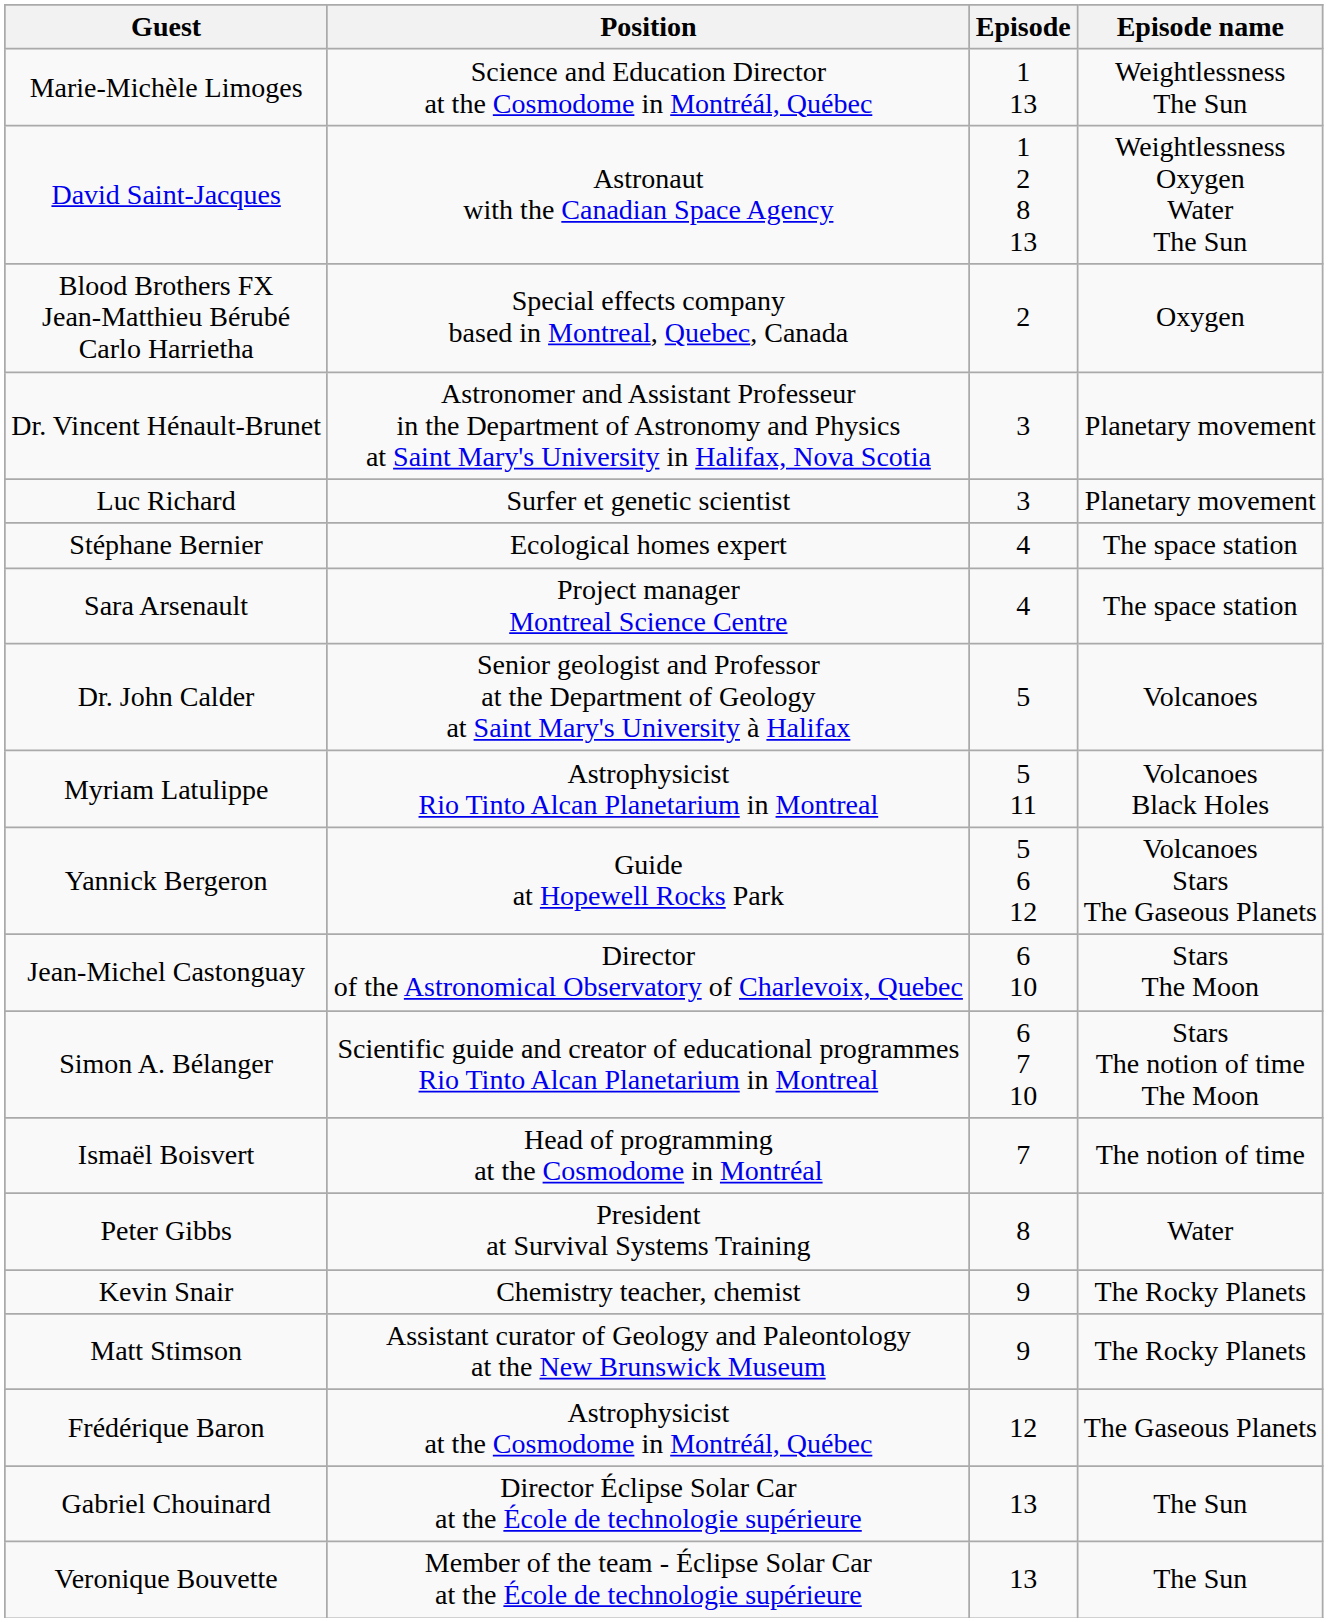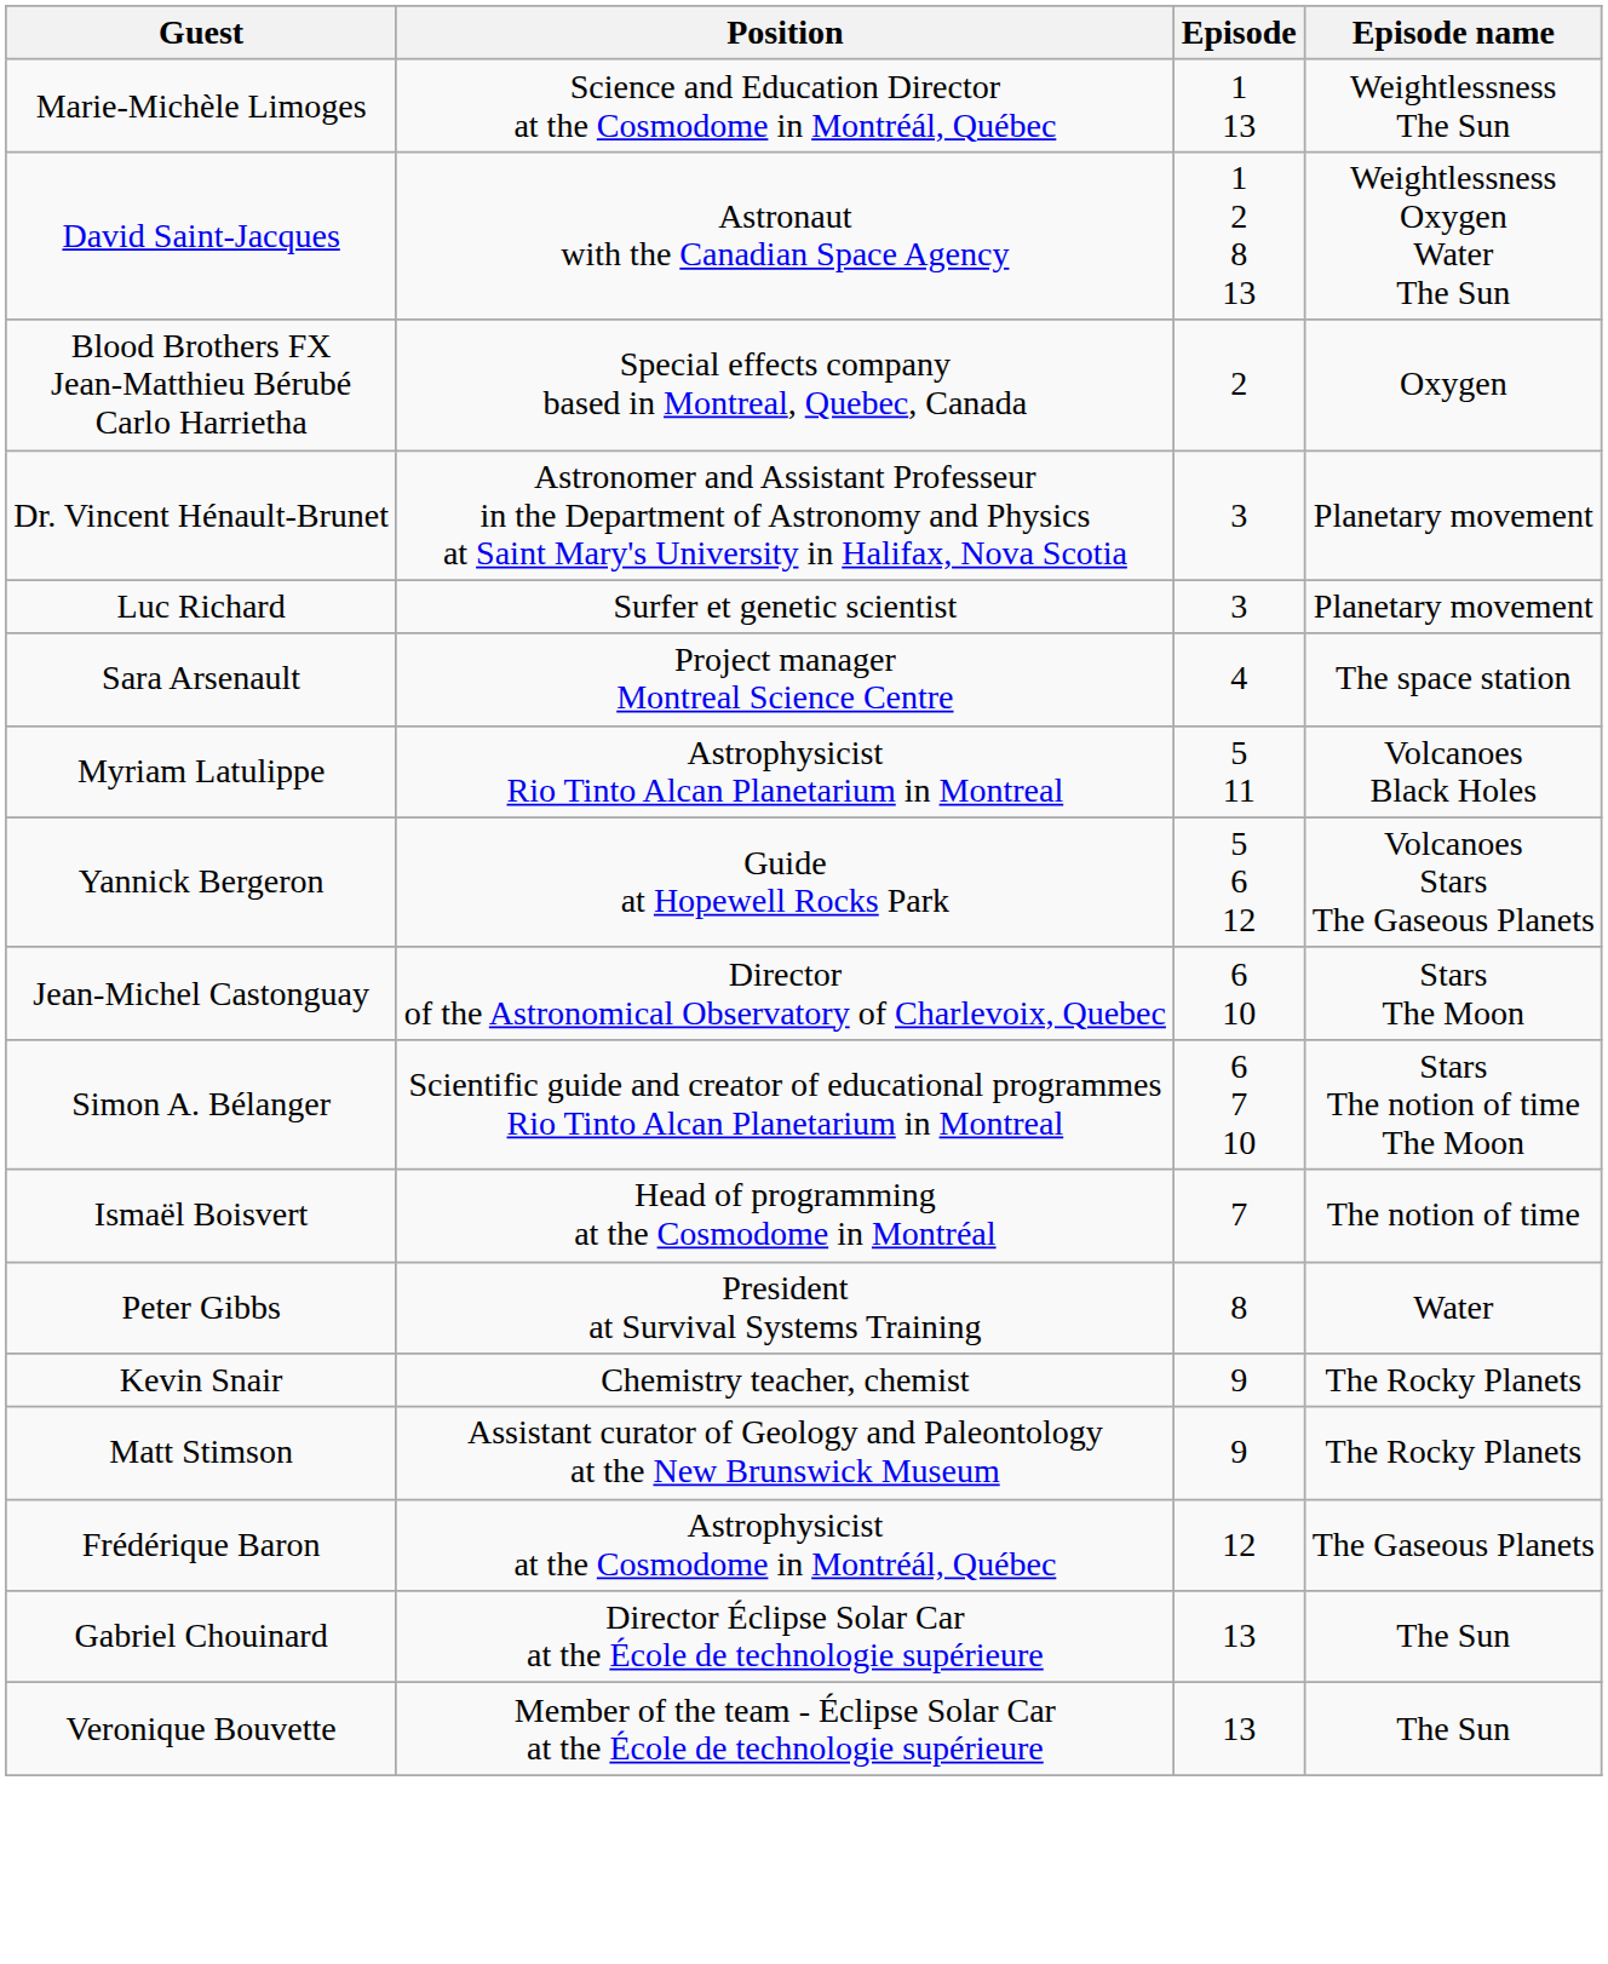- row: Stéphane Bernier | Ecological homes expert | 4 | The space station
- row: Dr. John Calder | Senior geologist and Professor at the Department of Geology at Saint Mary's University à Halifax | 5 | Volcanoes
